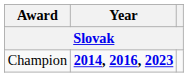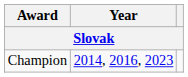Champion | Year: bold -> normal
